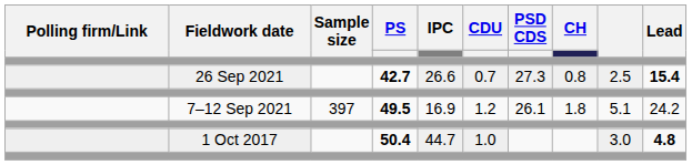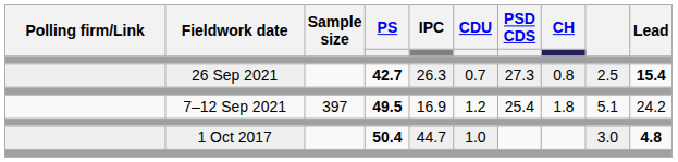26 Sep 2021 | IPC: 26.6 -> 26.3
7–12 Sep 2021 | PSD CDS: 26.1 -> 25.4
